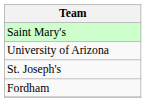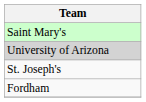row 3 | column 1: no background -> lightgrey background
